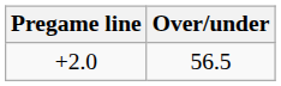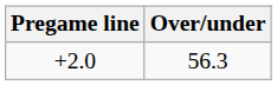+2.0 | Over/under: 56.5 -> 56.3
